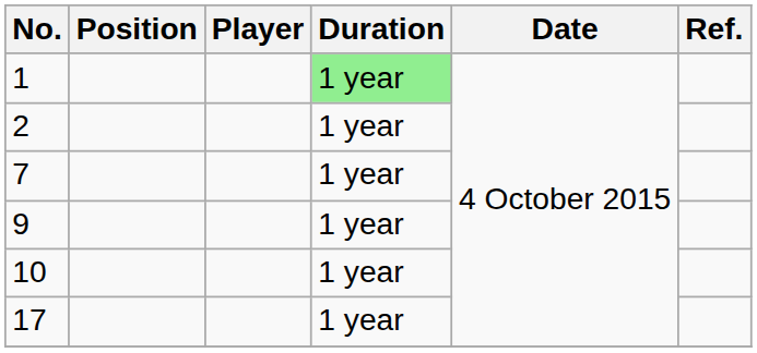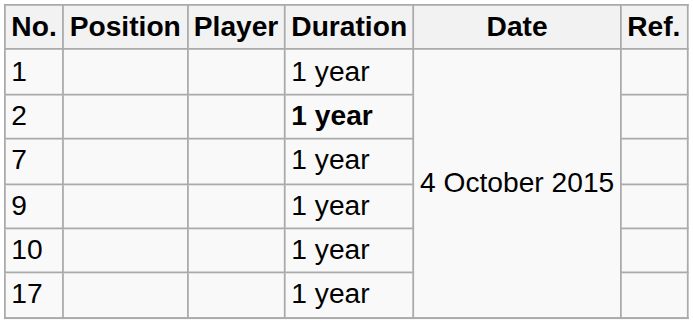1 | Duration: lightgreen background -> no background
2 | Duration: normal -> bold
